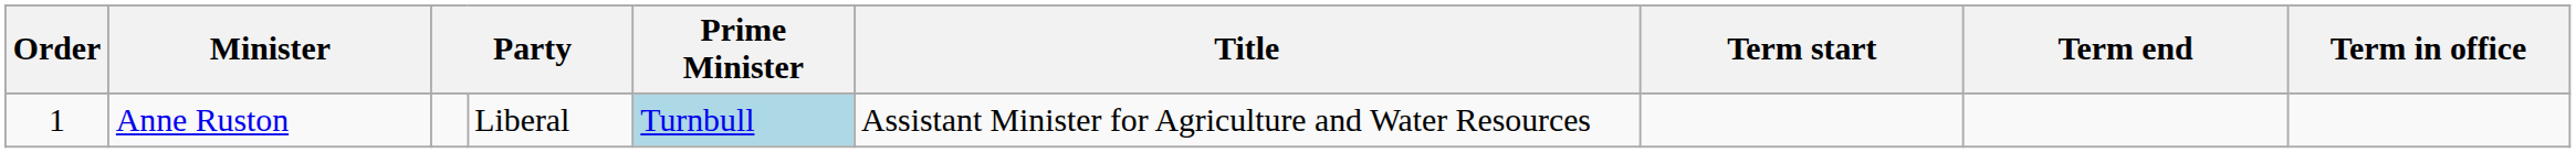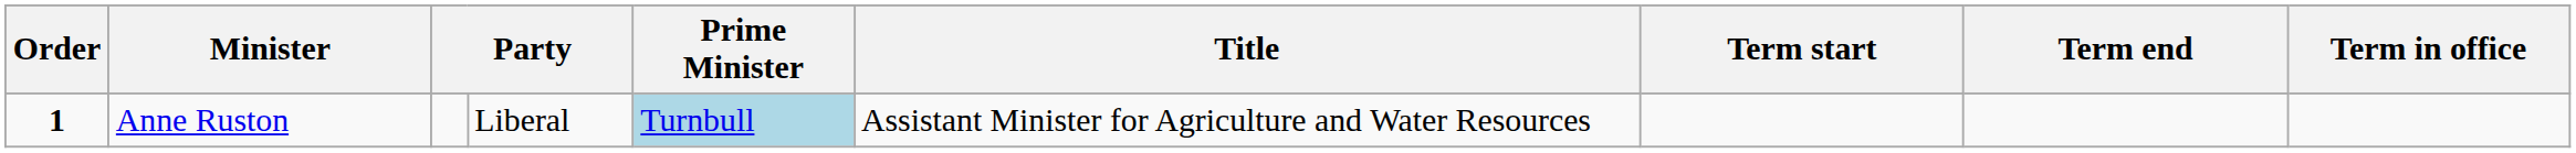Anne Ruston | Order: normal -> bold
